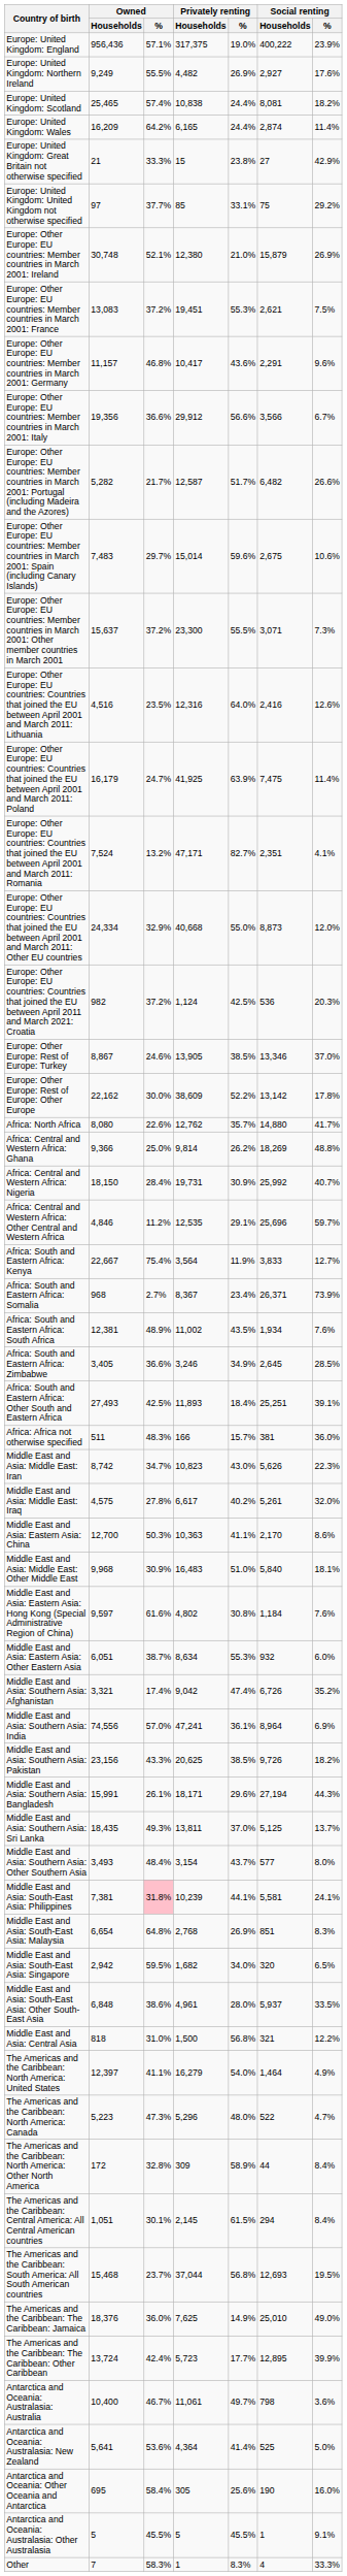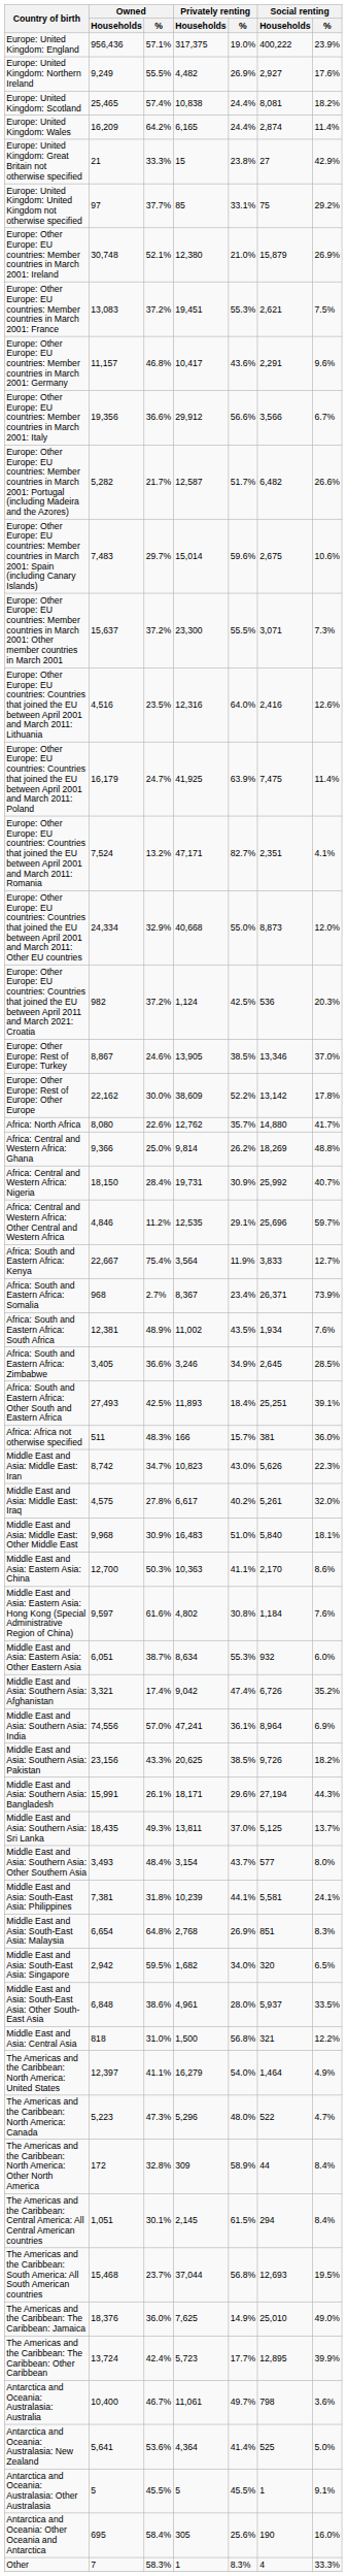rows swapped: Middle East and Asia: Middle East: Other Middle East <-> Middle East and Asia: Eastern Asia: China
Middle East and Asia: South-East Asia: Philippines | Owned / %: pink background -> no background
rows swapped: Antarctica and Oceania: Australasia: Other Australasia <-> Antarctica and Oceania: Other Oceania and Antarctica
